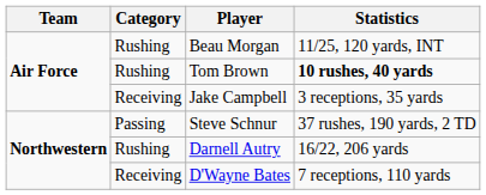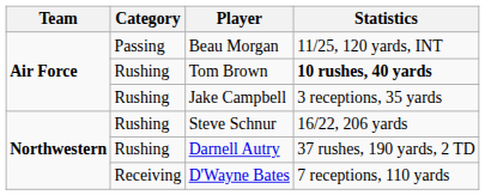Beau Morgan | Category: Rushing -> Passing
Jake Campbell | Category: Receiving -> Rushing
Steve Schnur | Category: Passing -> Rushing
Steve Schnur | Statistics: 37 rushes, 190 yards, 2 TD -> 16/22, 206 yards
Darnell Autry | Statistics: 16/22, 206 yards -> 37 rushes, 190 yards, 2 TD
